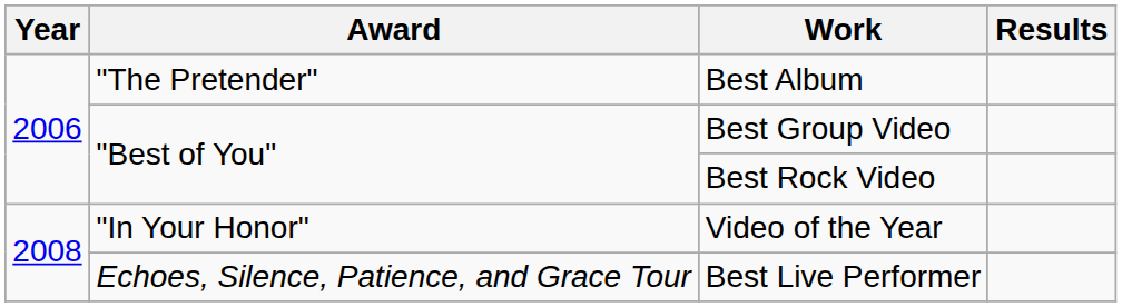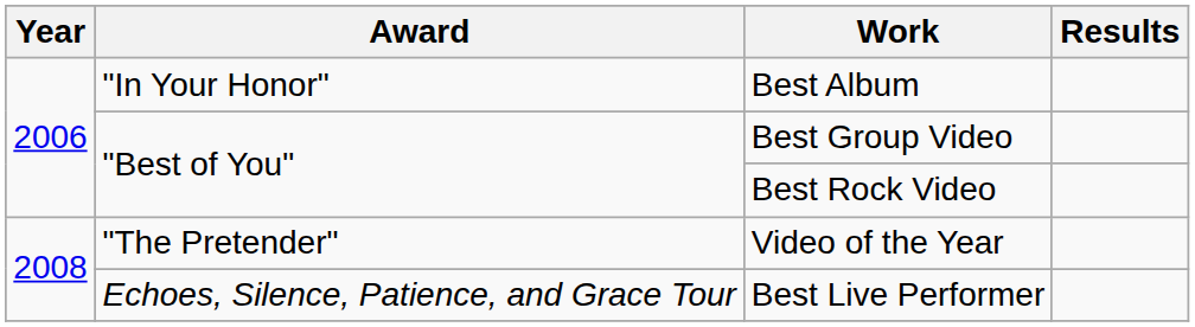Best Album | Award: "The Pretender" -> "In Your Honor"
Video of the Year | Award: "In Your Honor" -> "The Pretender"
